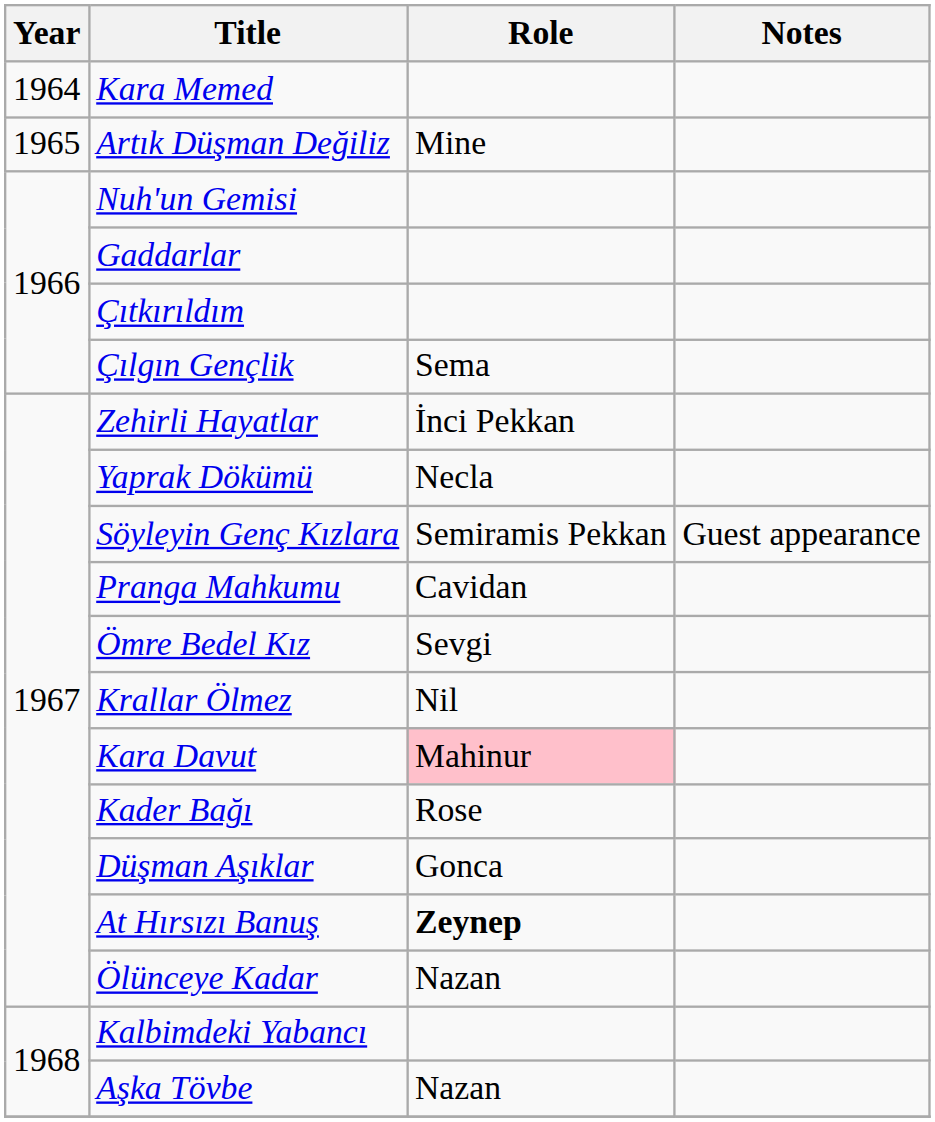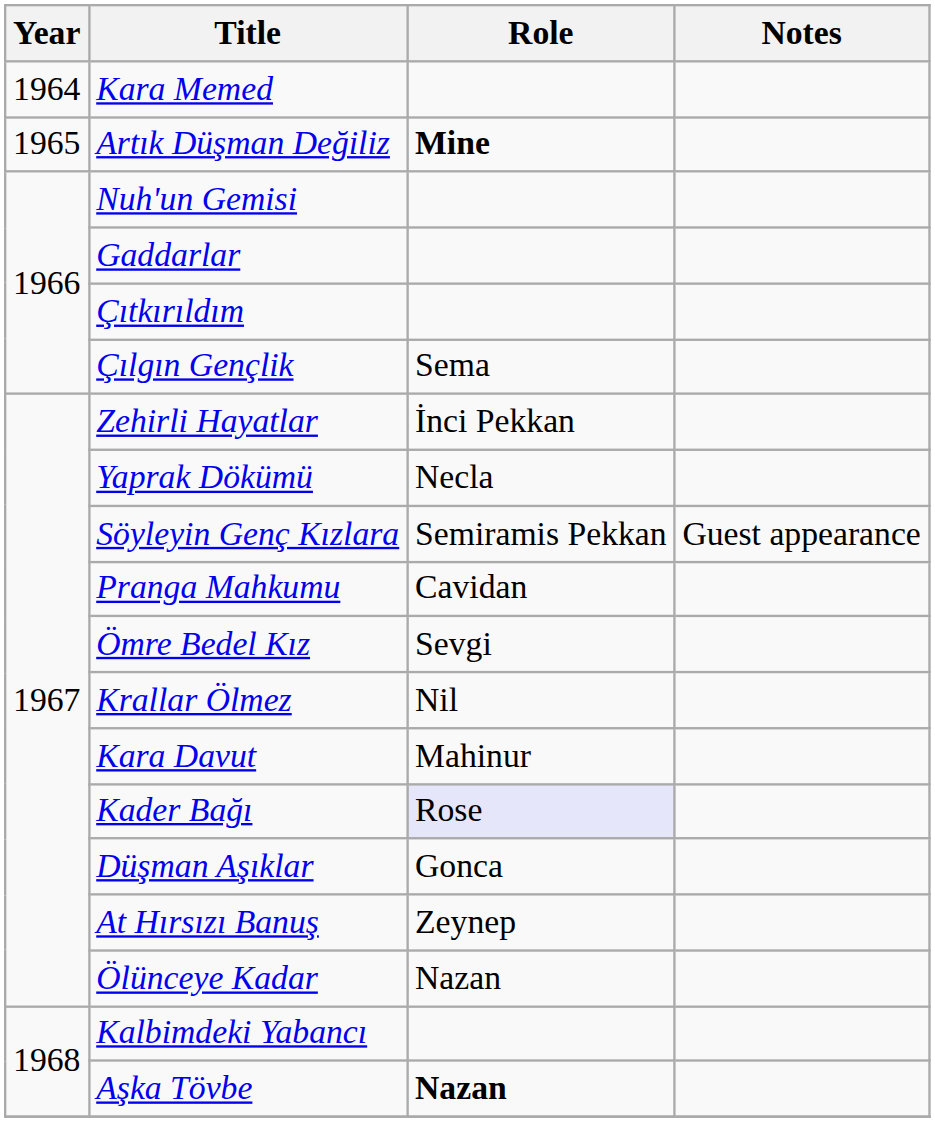Artık Düşman Değiliz | Role: normal -> bold
Kara Davut | Role: pink background -> no background
Kader Bağı | Role: no background -> lavender background
At Hırsızı Banuş | Role: bold -> normal
Aşka Tövbe | Role: normal -> bold
